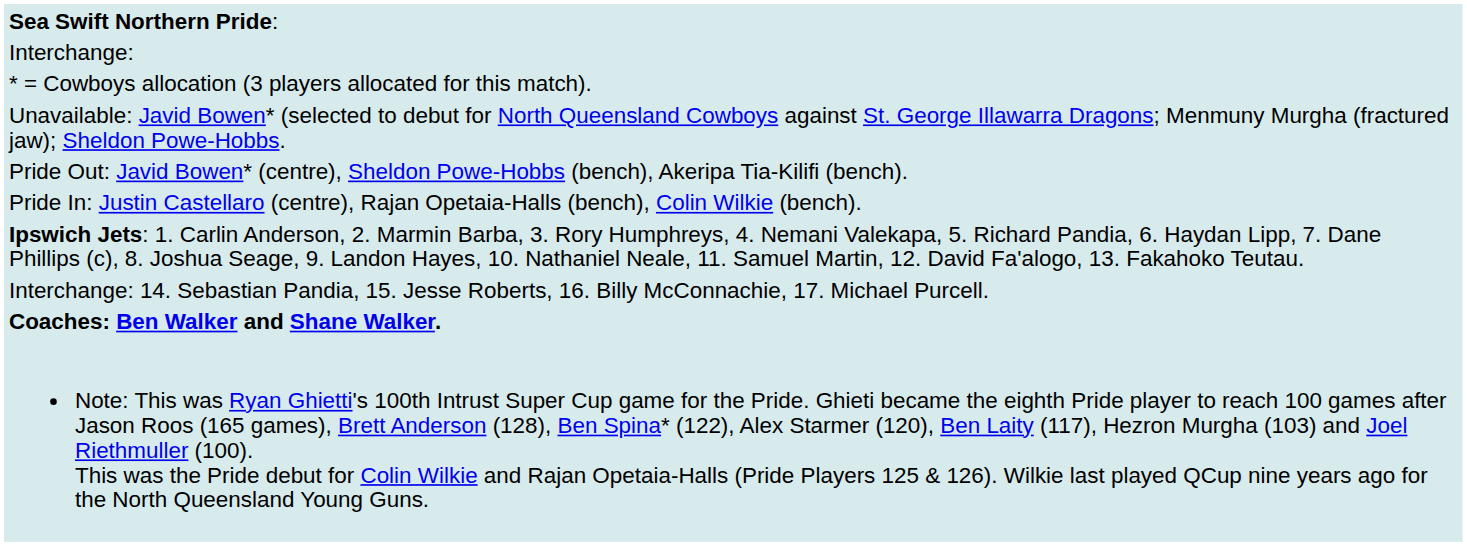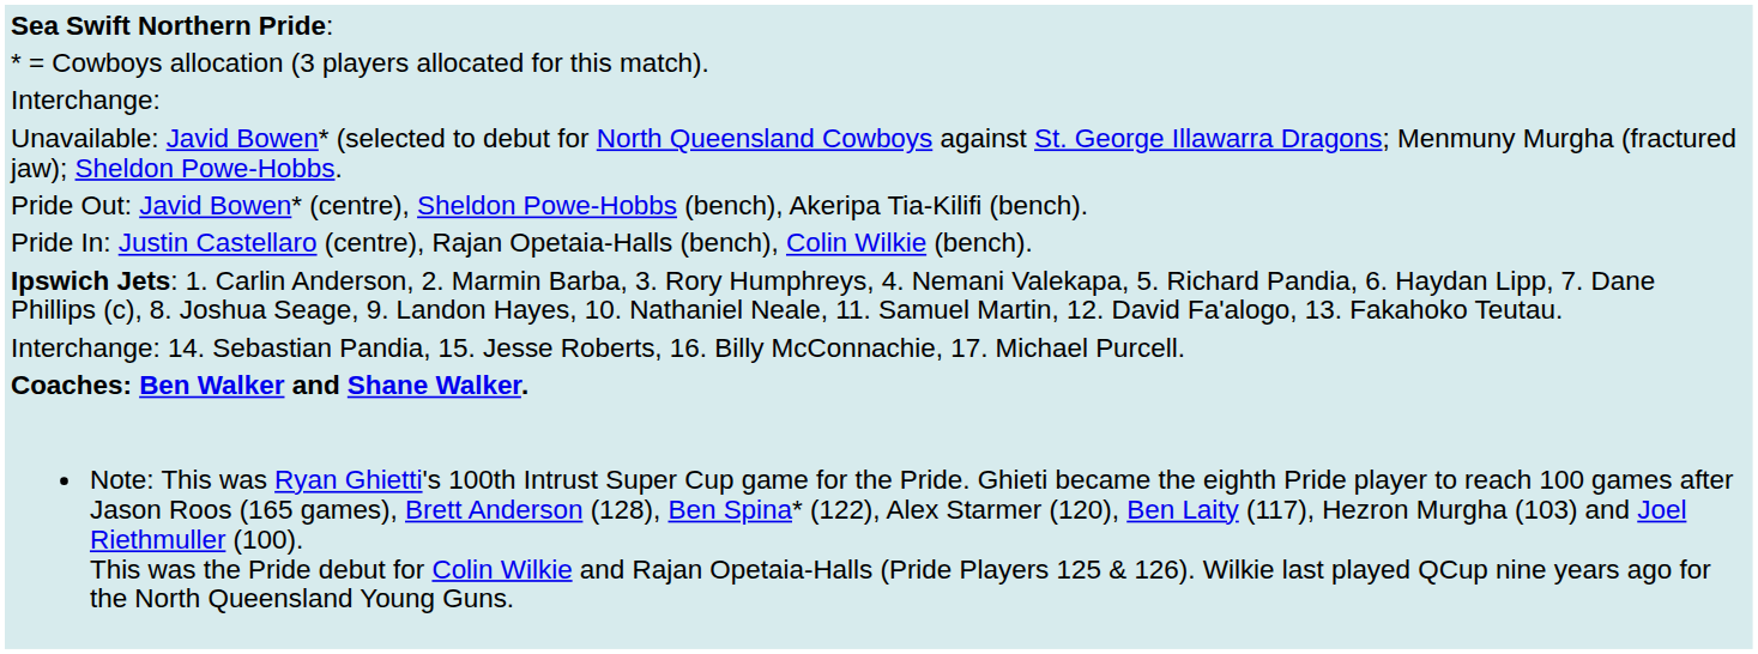row 2 | column 1: Interchange: -> * = Cowboys allocation (3 players allocated for this match).
row 3 | column 1: * = Cowboys allocation (3 players allocated for this match). -> Interchange:
